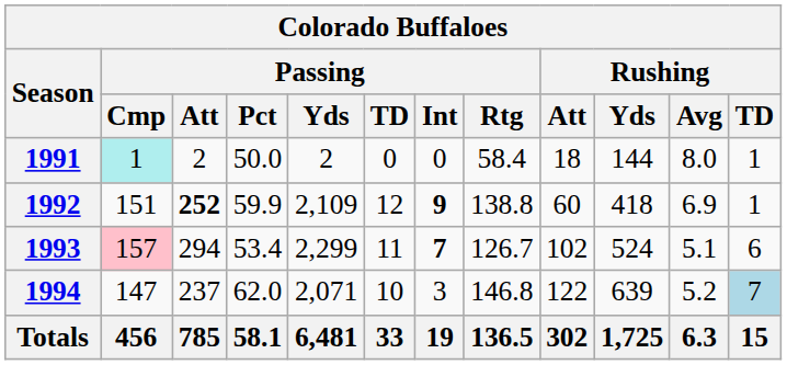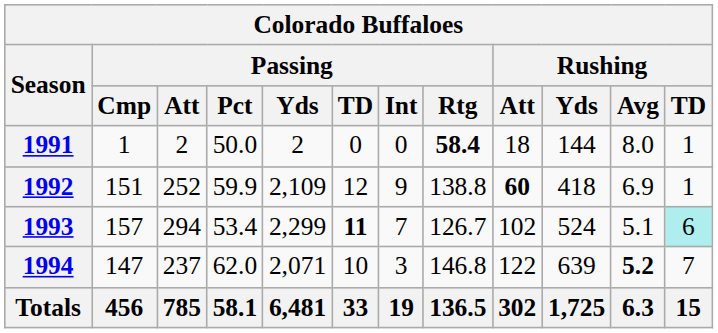1991 | Passing / Cmp: paleturquoise background -> no background
1991 | Passing / Rtg: normal -> bold
1992 | Passing / Att: bold -> normal
1992 | Passing / Int: bold -> normal
1992 | Rushing / Att: normal -> bold
1993 | Passing / Cmp: pink background -> no background
1993 | Passing / TD: normal -> bold
1993 | Passing / Int: bold -> normal
1993 | Rushing / TD: no background -> paleturquoise background
1994 | Rushing / Avg: normal -> bold
1994 | Rushing / TD: lightblue background -> no background
